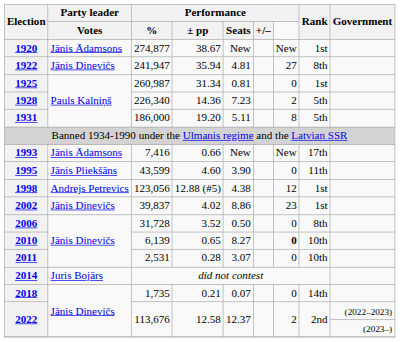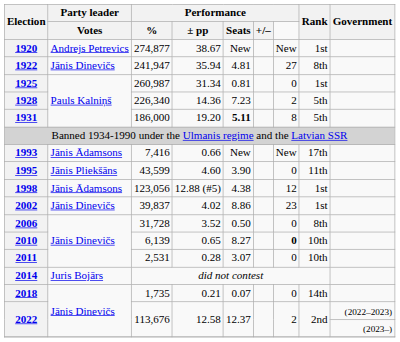1920 | Party leader / Votes: Jānis Ādamsons -> Andrejs Petrevics
1931 | Performance / Seats: normal -> bold
1998 | Party leader / Votes: Andrejs Petrevics -> Jānis Ādamsons
